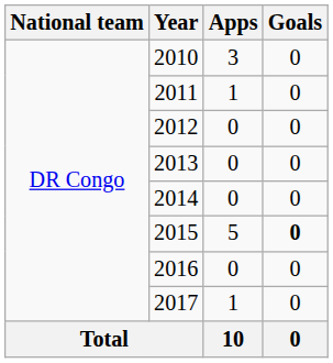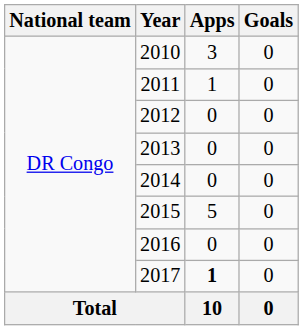2015 | Goals: bold -> normal
2017 | Apps: normal -> bold
